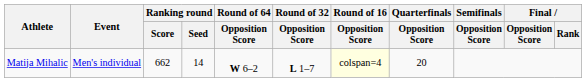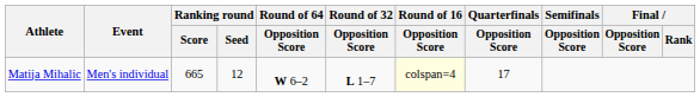Matija Mihalic | Ranking round / Score: 662 -> 665
Matija Mihalic | Ranking round / Seed: 14 -> 12
Matija Mihalic | Quarterfinals / Opposition Score: 20 -> 17
